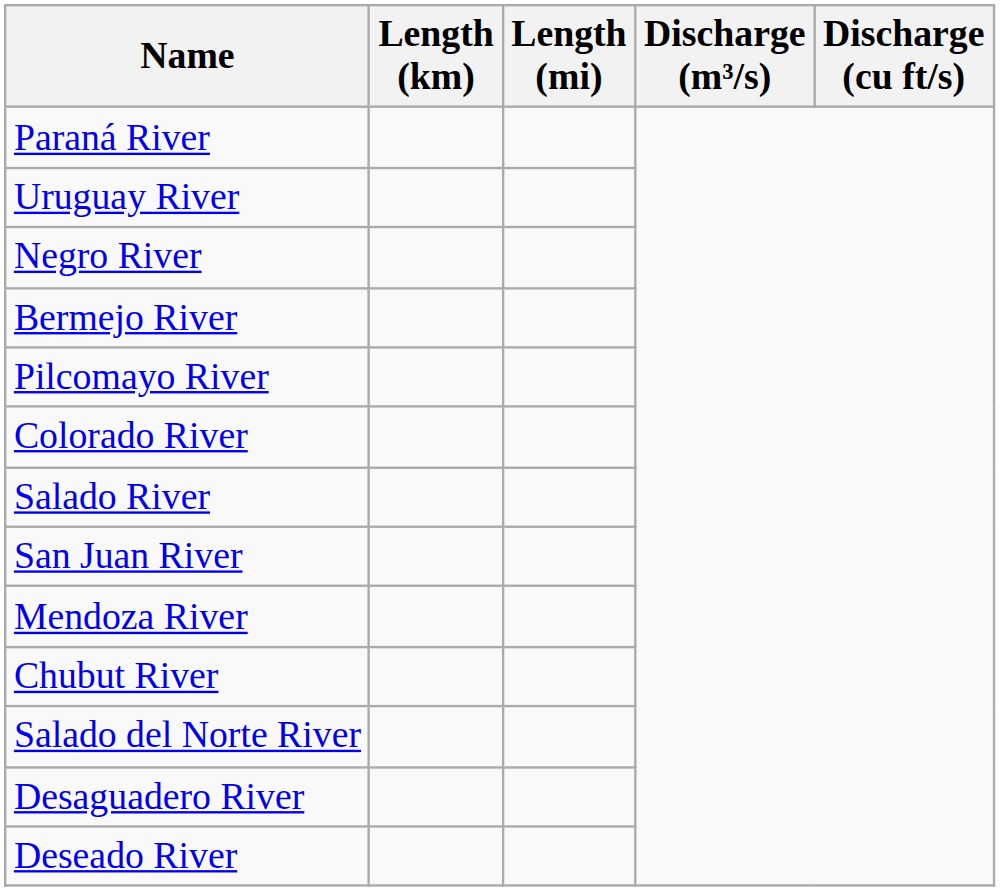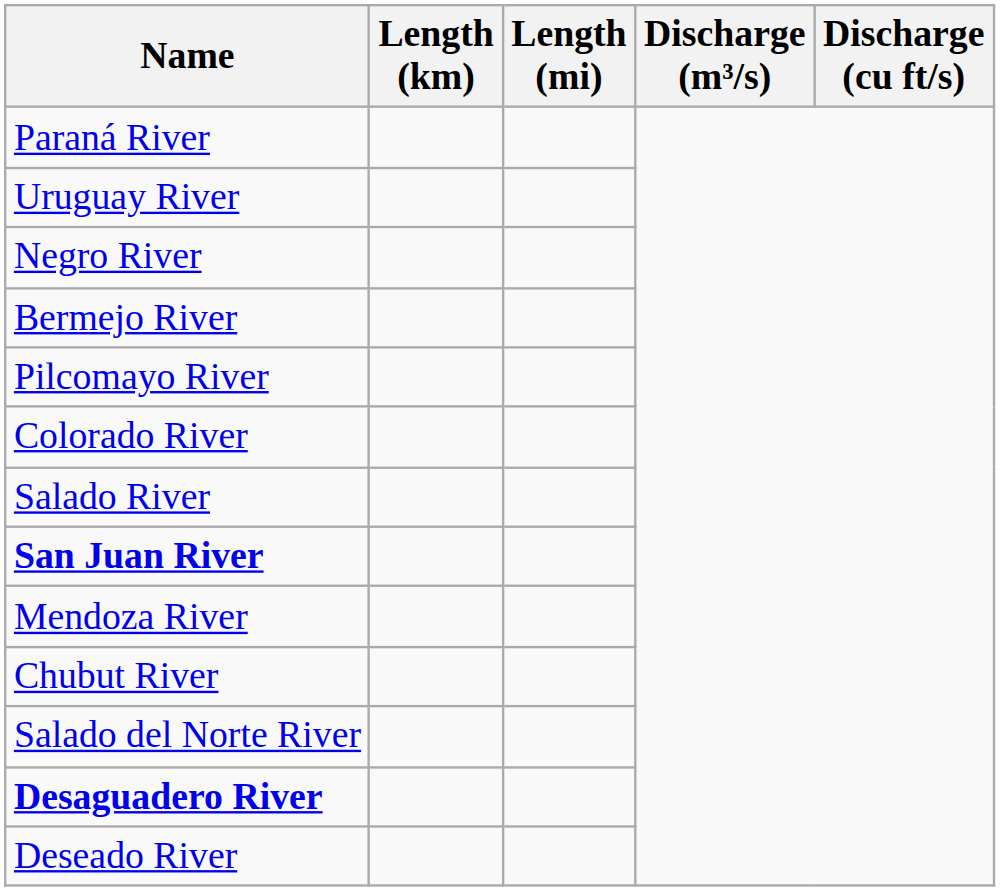San Juan River | Name: normal -> bold
Desaguadero River | Name: normal -> bold
